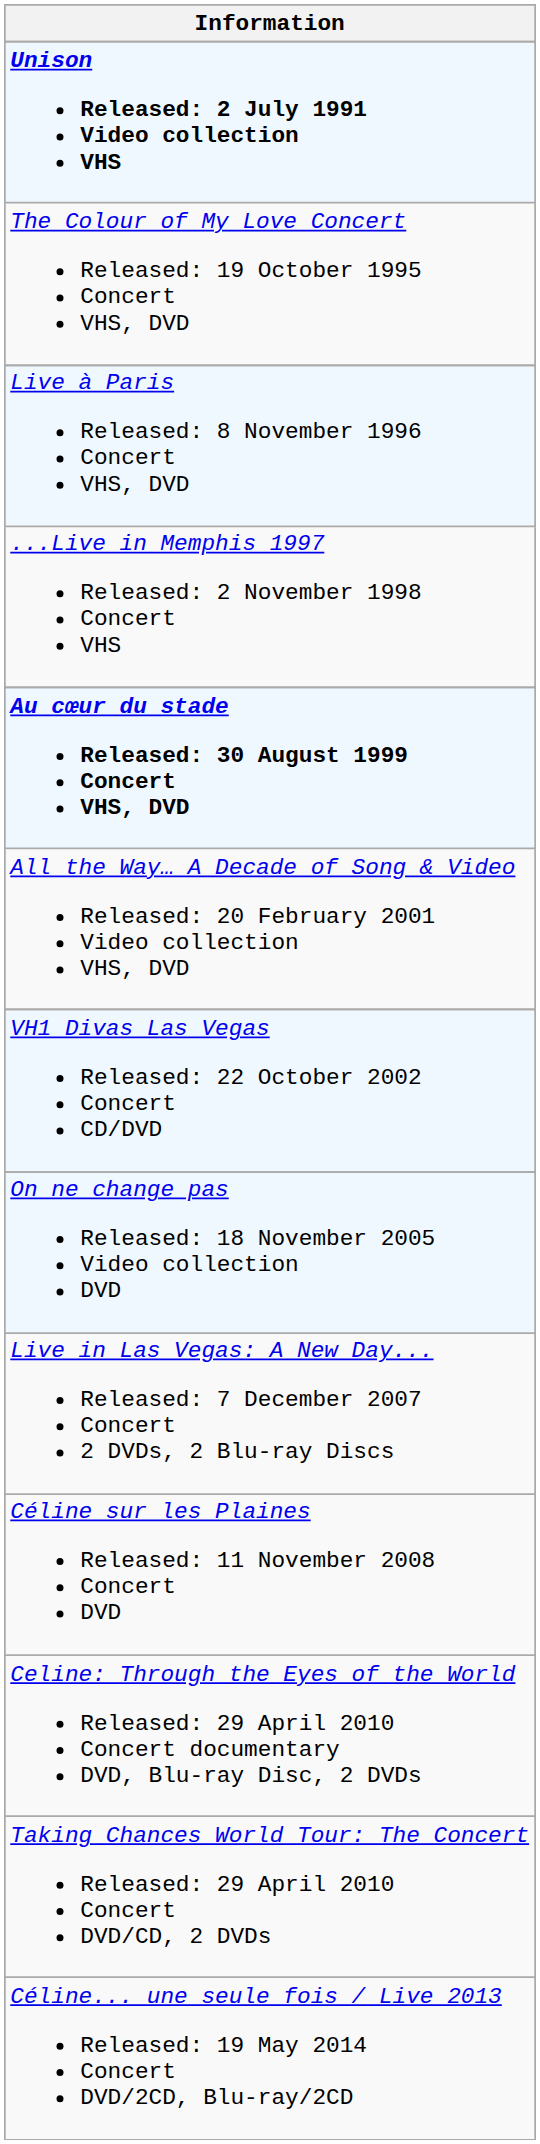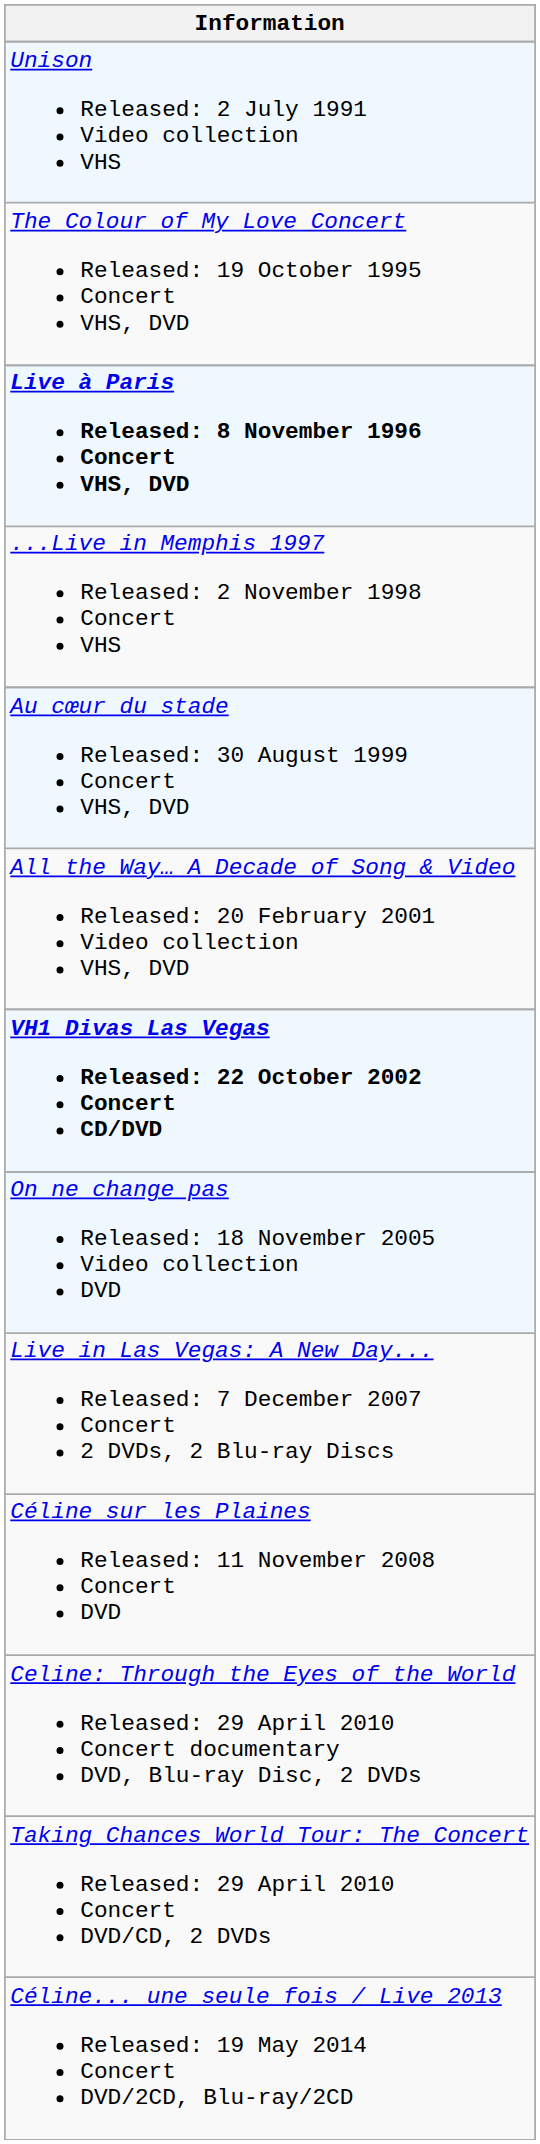row 2 | column 1: bold -> normal
row 4 | column 1: normal -> bold
row 6 | column 1: bold -> normal
row 8 | column 1: normal -> bold
